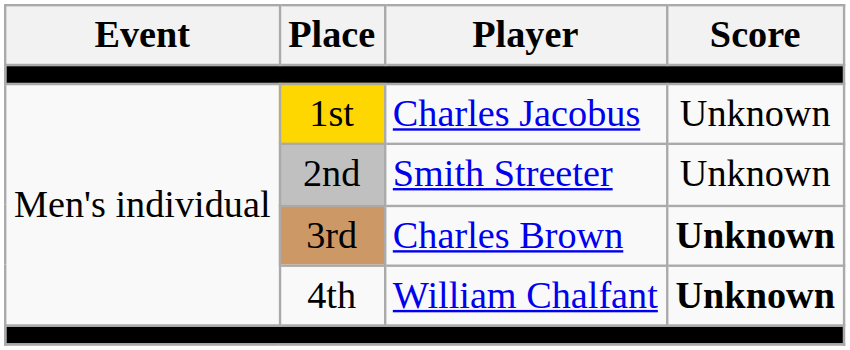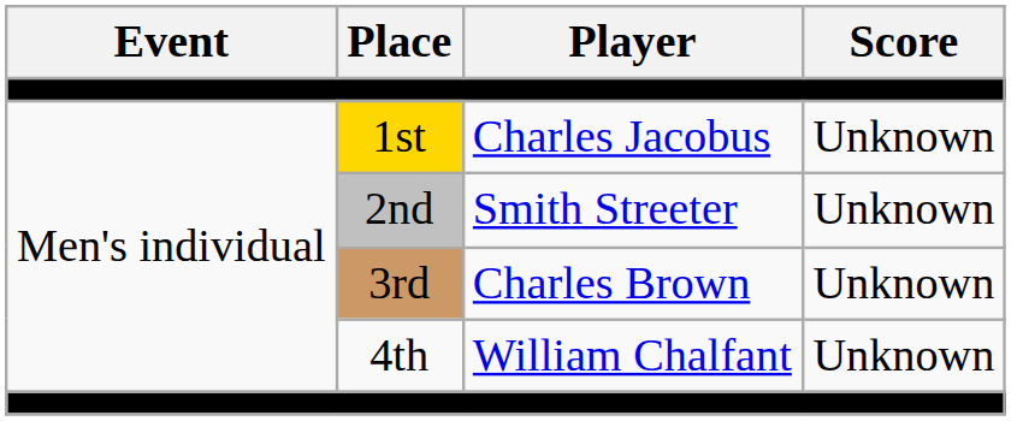3rd | Score: bold -> normal
4th | Score: bold -> normal
